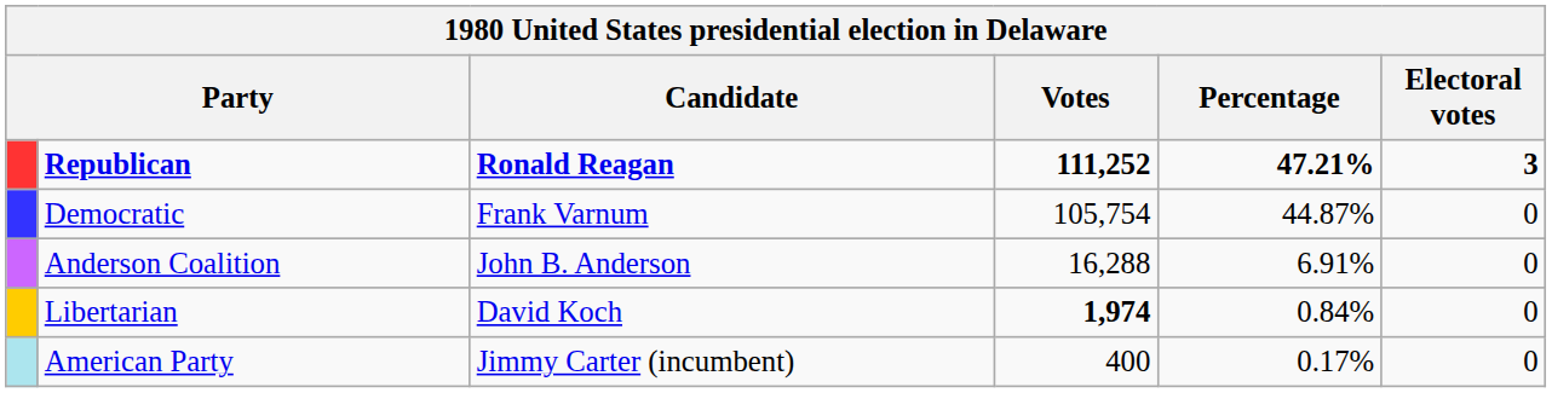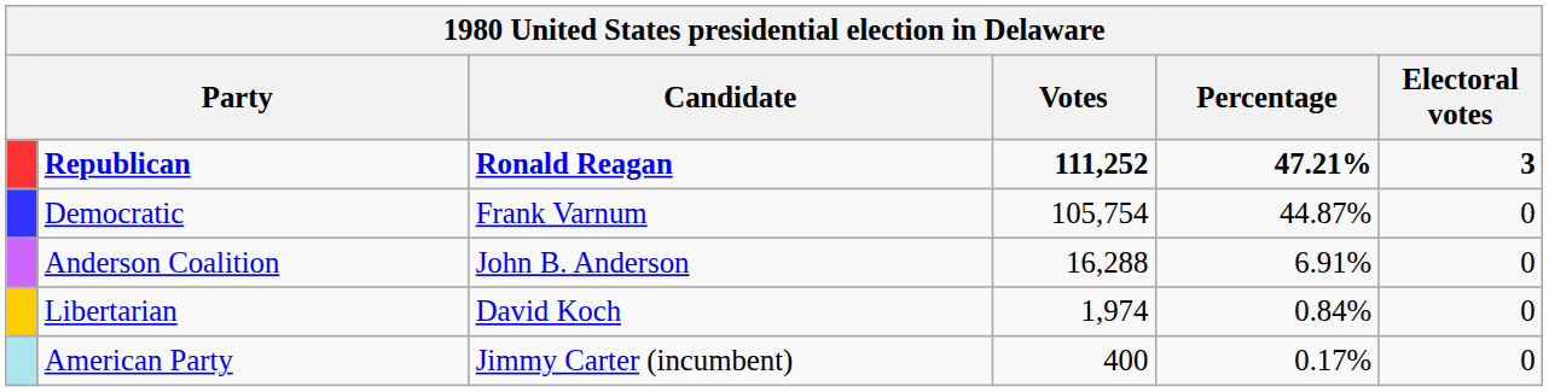Libertarian | Votes: bold -> normal
